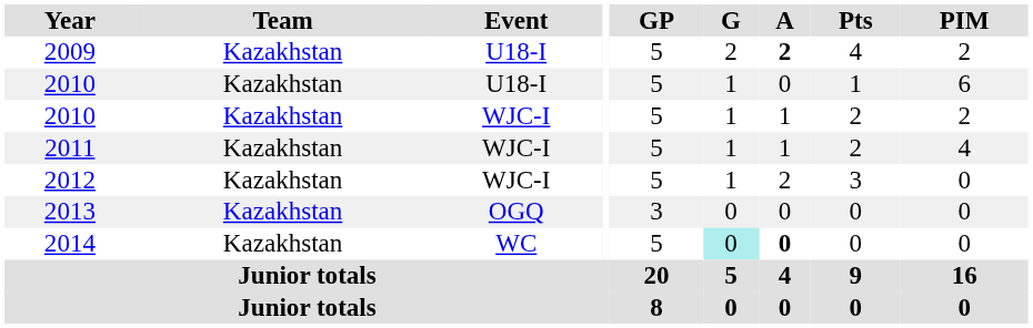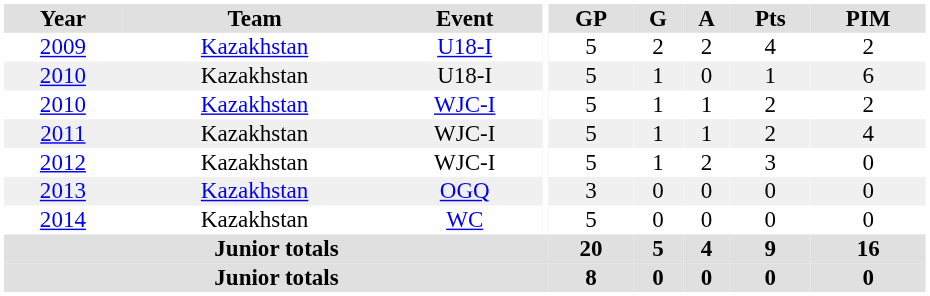2009 | A: bold -> normal
2014 | G: paleturquoise background -> no background
2014 | A: bold -> normal
